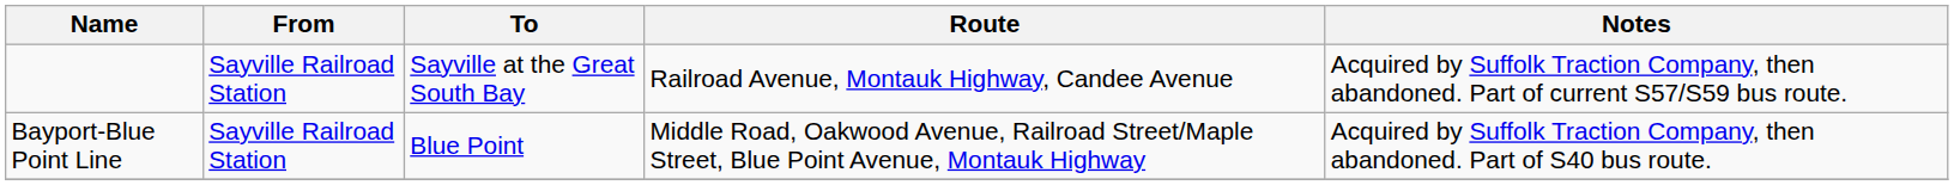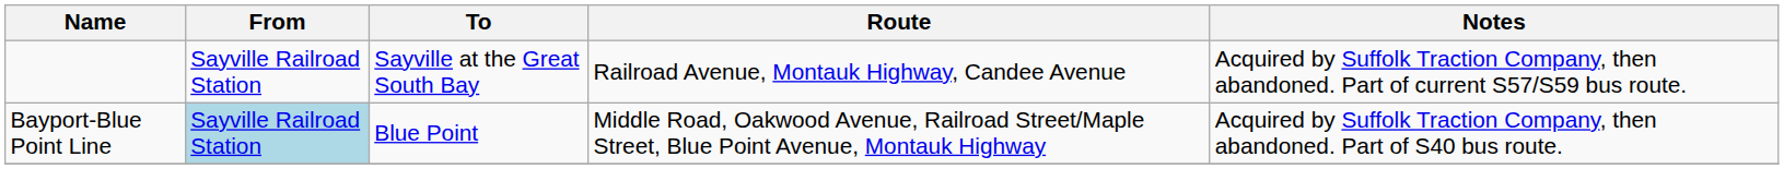Bayport-Blue Point Line | From: no background -> lightblue background
